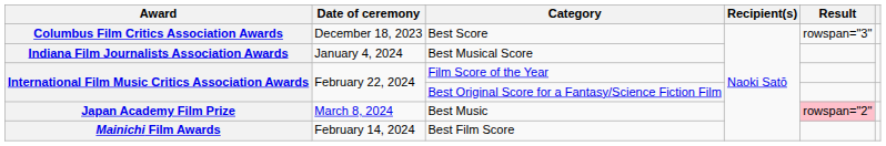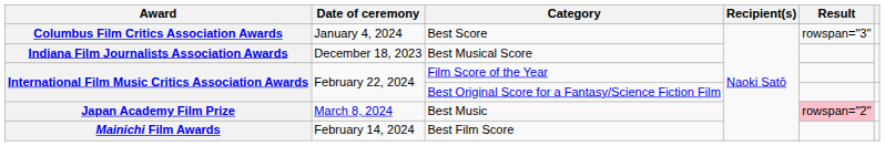Best Score | Date of ceremony: December 18, 2023 -> January 4, 2024
Best Musical Score | Date of ceremony: January 4, 2024 -> December 18, 2023
